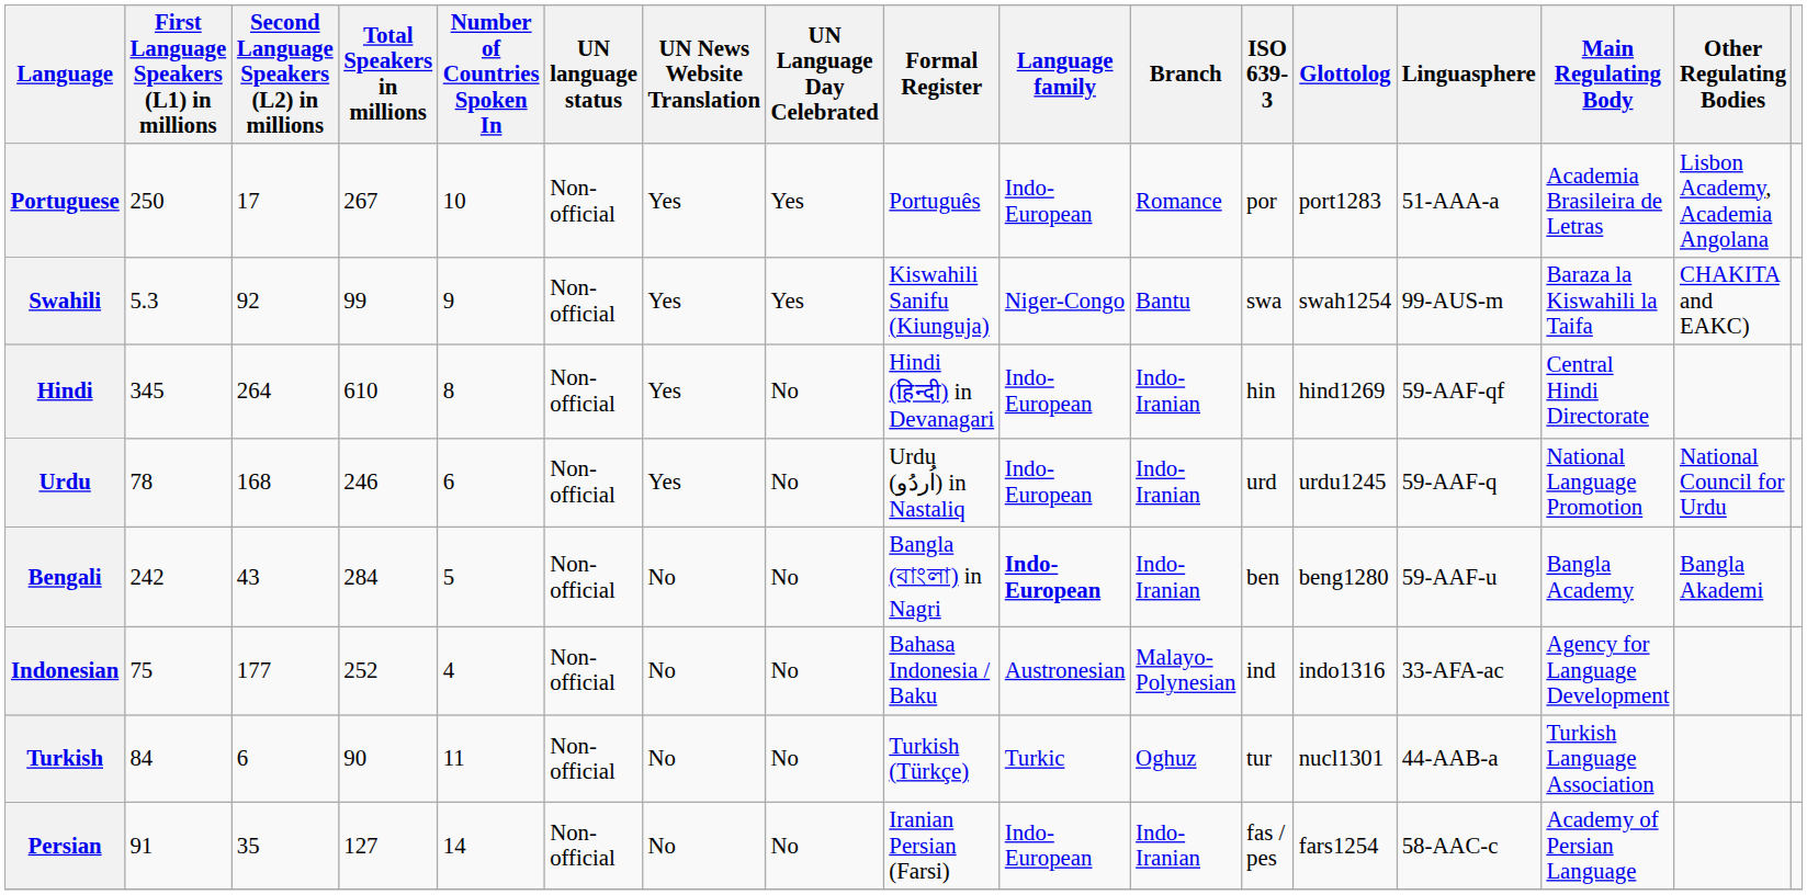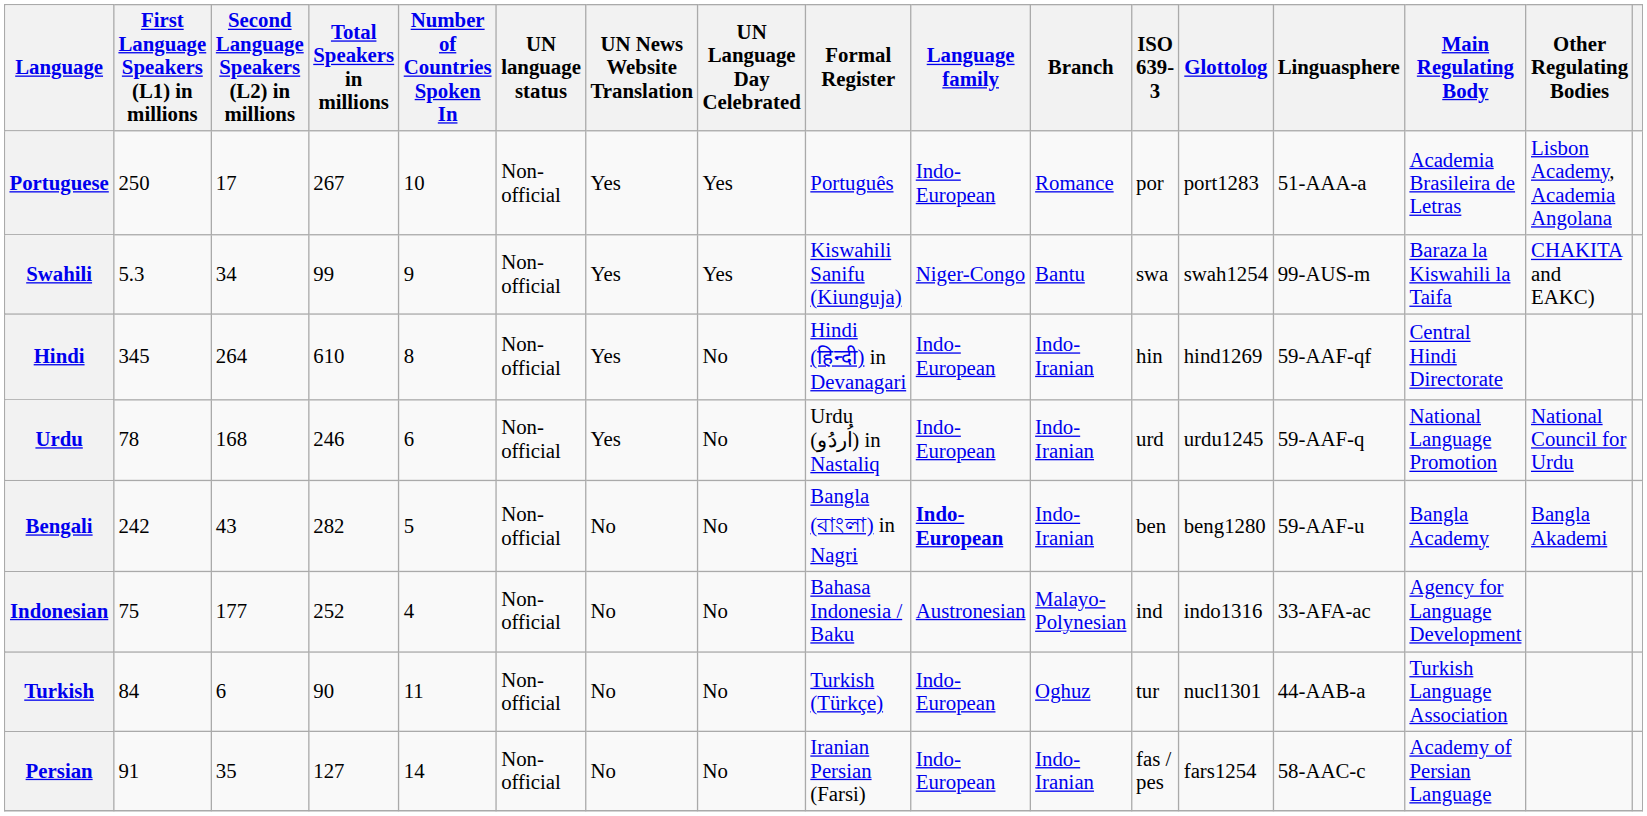Swahili | Second Language Speakers (L2) in millions: 92 -> 34
Bengali | Total Speakers in millions: 284 -> 282
Turkish | Language family: Turkic -> Indo-European
